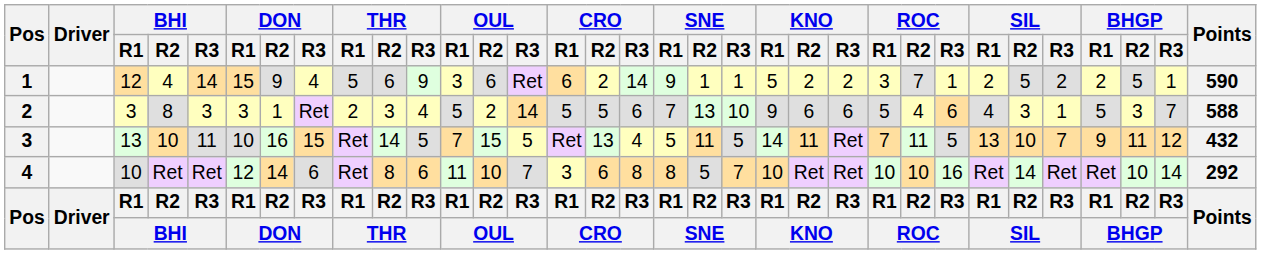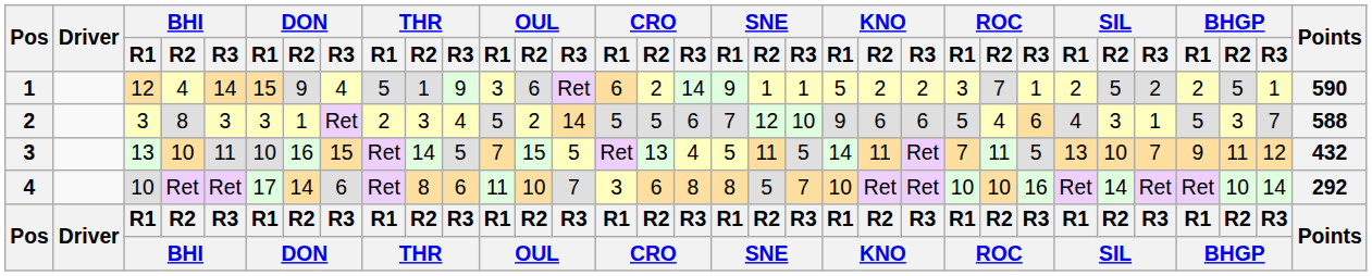row 3 | THR / R2: 6 -> 1
row 4 | SNE / R2: 13 -> 12
row 6 | DON / R1: 12 -> 17
